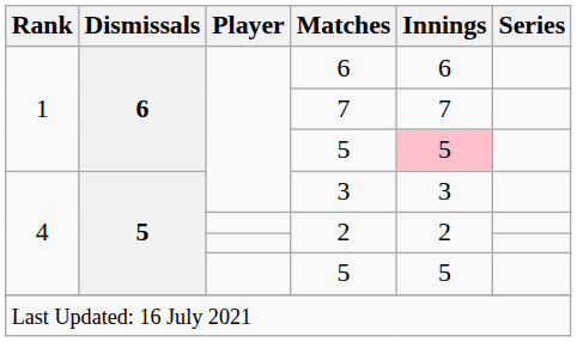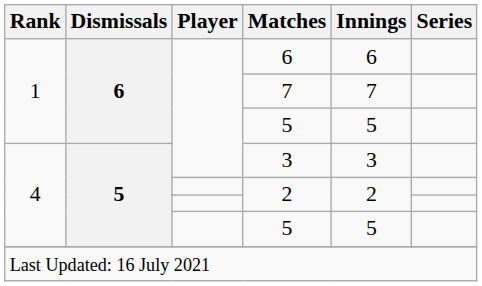1 / 5 | Innings: pink background -> no background
